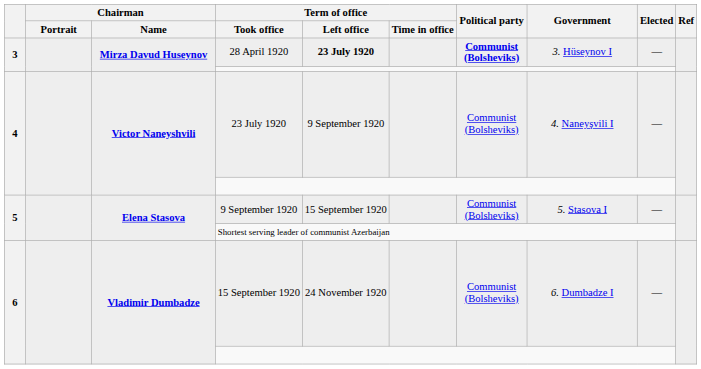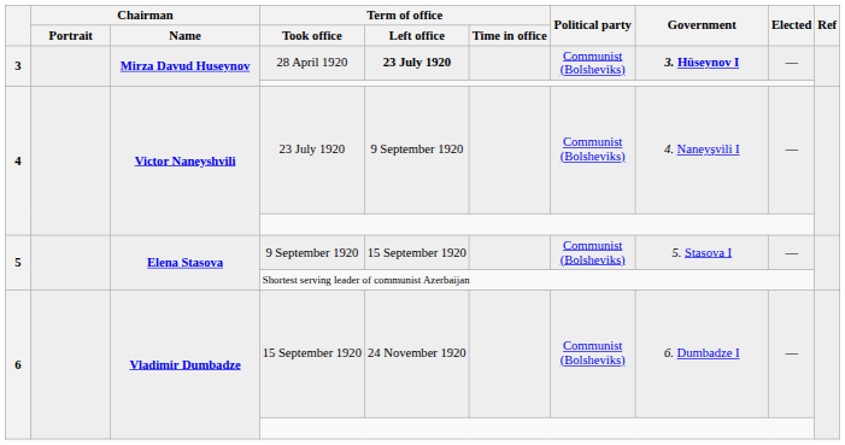28 April 1920 | Political party: bold -> normal
28 April 1920 | Government: normal -> bold
